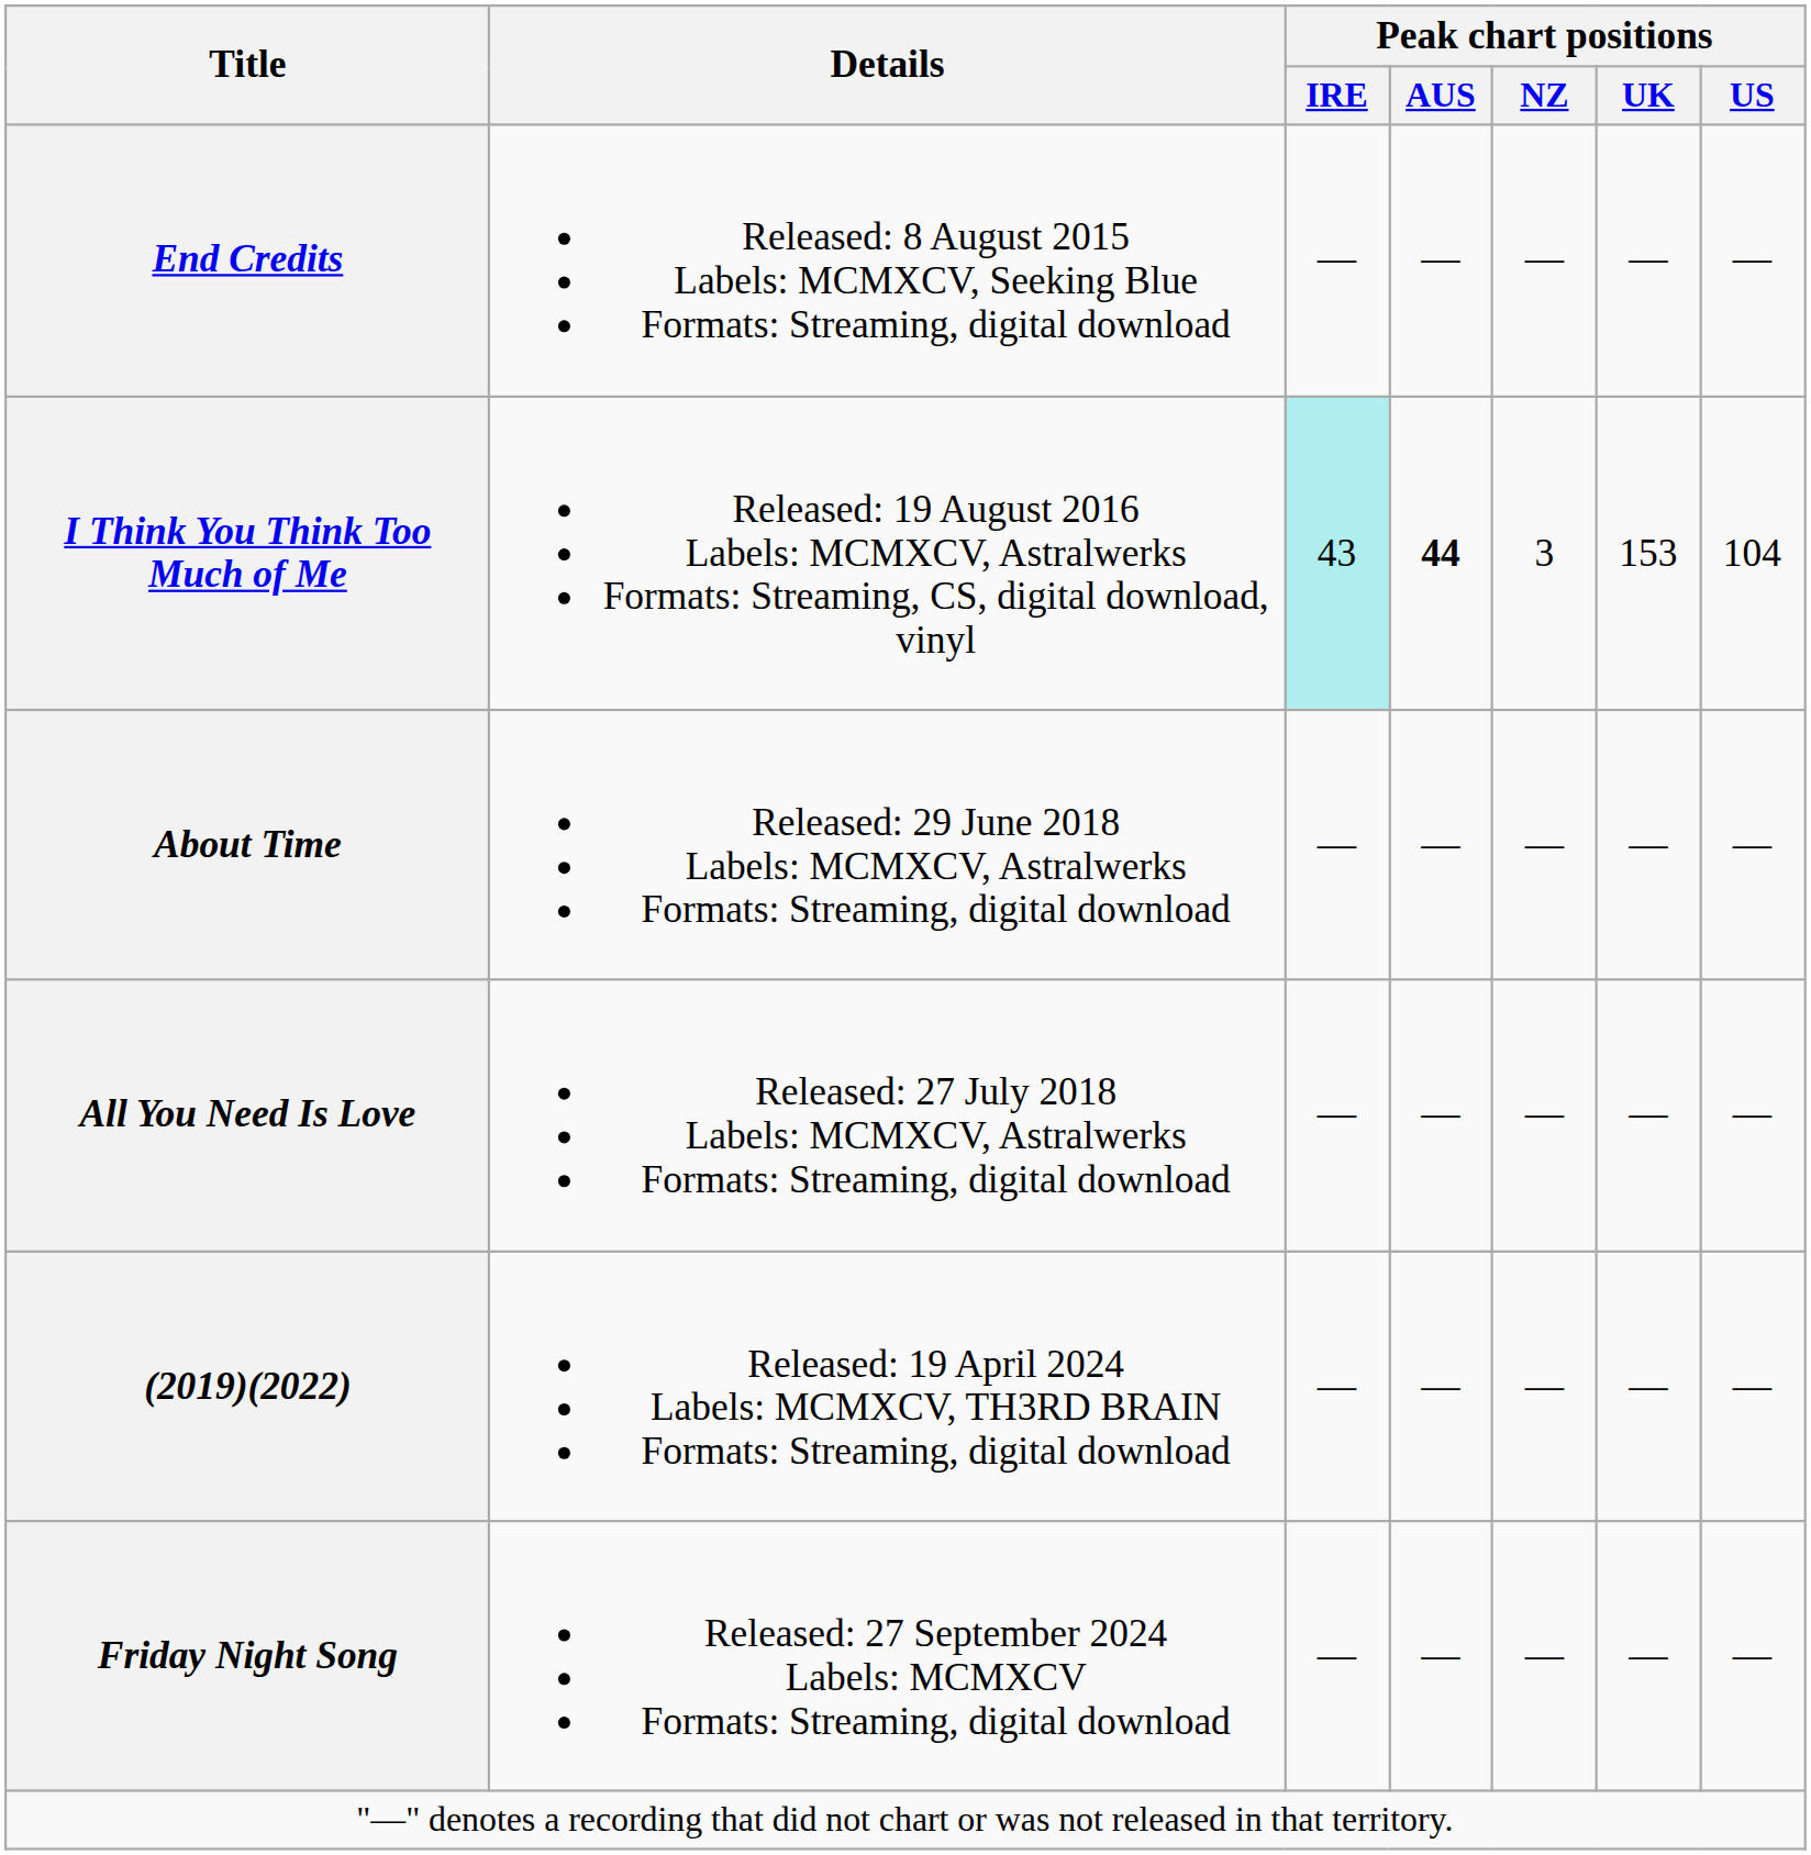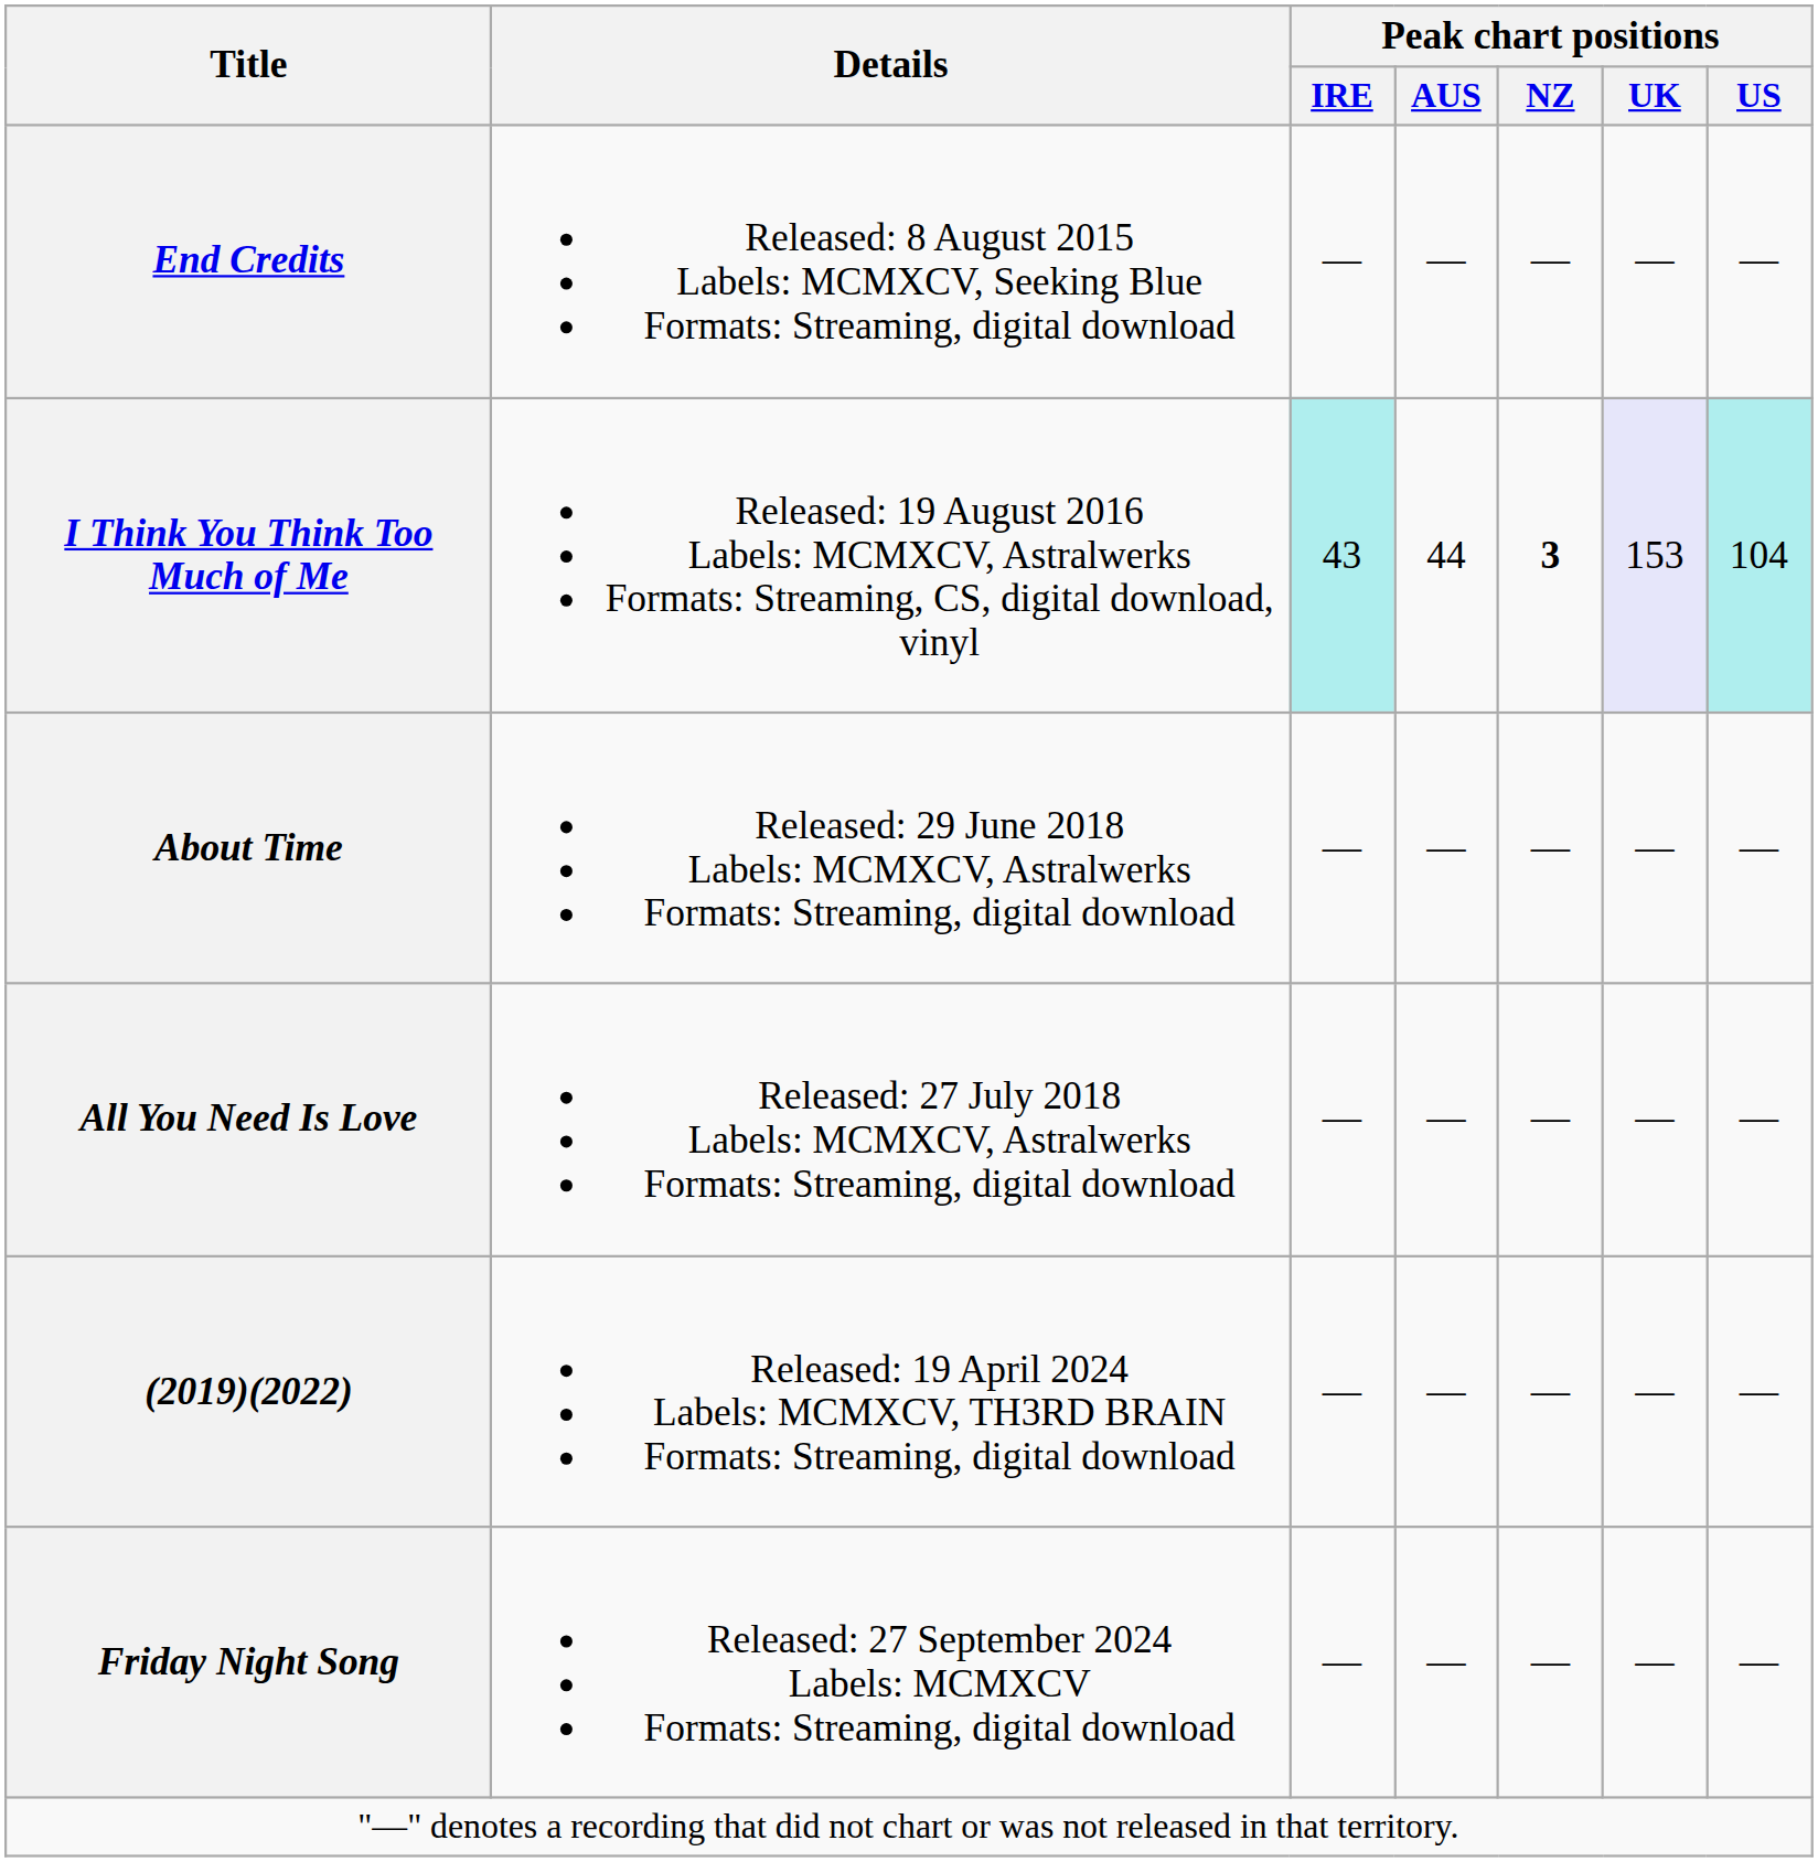I Think You Think Too Much of Me | Peak chart positions / AUS: bold -> normal
I Think You Think Too Much of Me | Peak chart positions / NZ: normal -> bold
I Think You Think Too Much of Me | Peak chart positions / UK: no background -> lavender background
I Think You Think Too Much of Me | Peak chart positions / US: no background -> paleturquoise background
